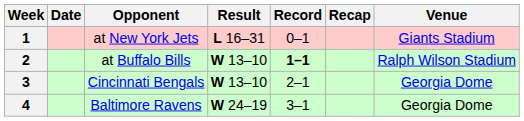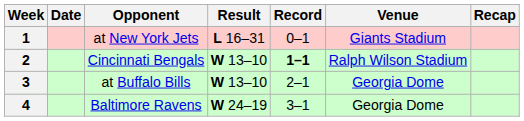columns swapped: Venue <-> Recap
2 | Opponent: at Buffalo Bills -> Cincinnati Bengals
3 | Opponent: Cincinnati Bengals -> at Buffalo Bills
